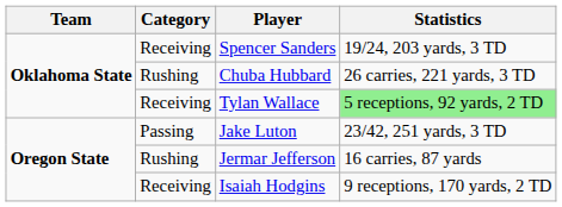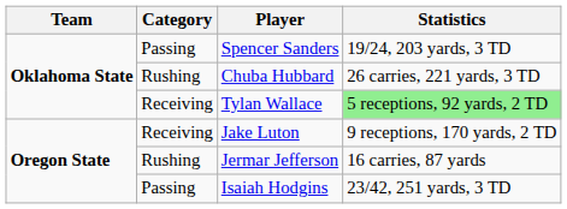Spencer Sanders | Category: Receiving -> Passing
Jake Luton | Category: Passing -> Receiving
Jake Luton | Statistics: 23/42, 251 yards, 3 TD -> 9 receptions, 170 yards, 2 TD
Isaiah Hodgins | Category: Receiving -> Passing
Isaiah Hodgins | Statistics: 9 receptions, 170 yards, 2 TD -> 23/42, 251 yards, 3 TD
